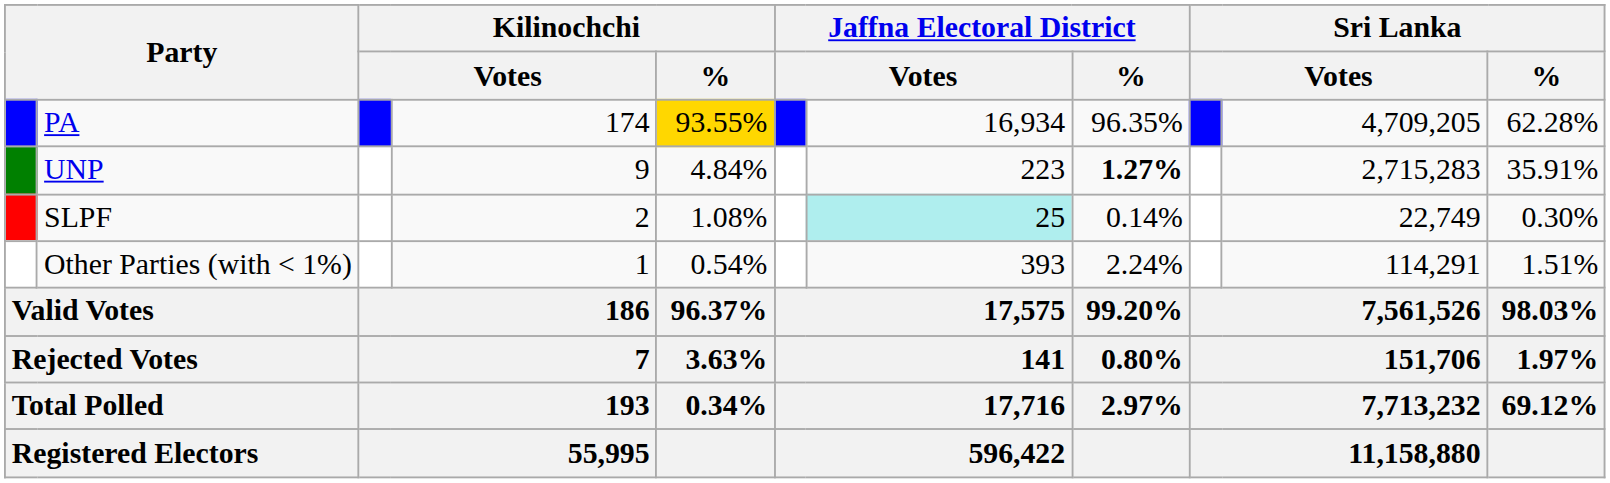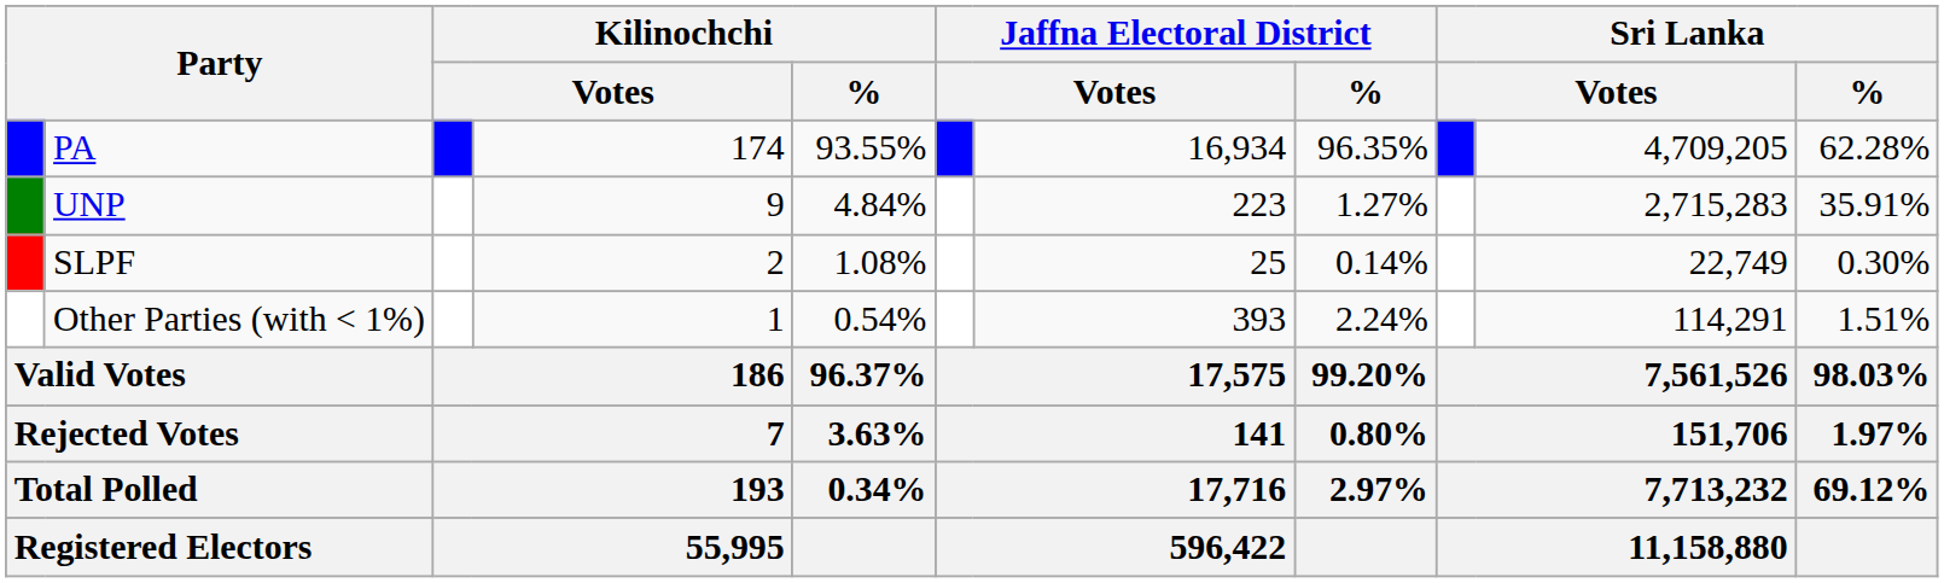PA | Kilinochchi / %: gold background -> no background
UNP | Jaffna Electoral District / %: bold -> normal
SLPF | column 7: paleturquoise background -> no background
